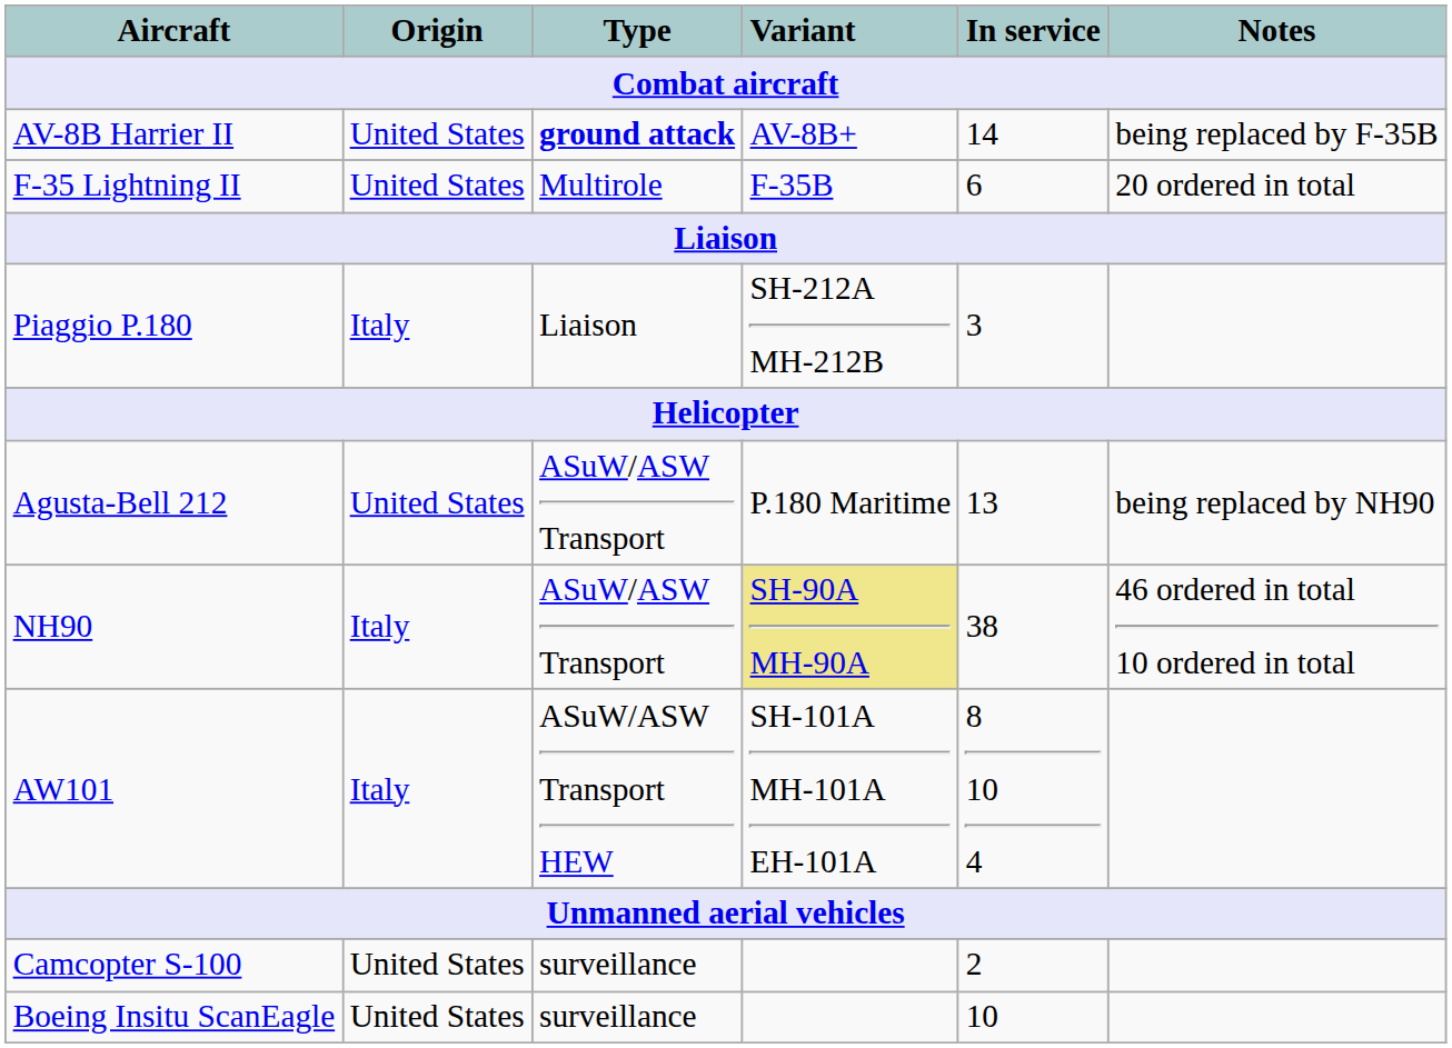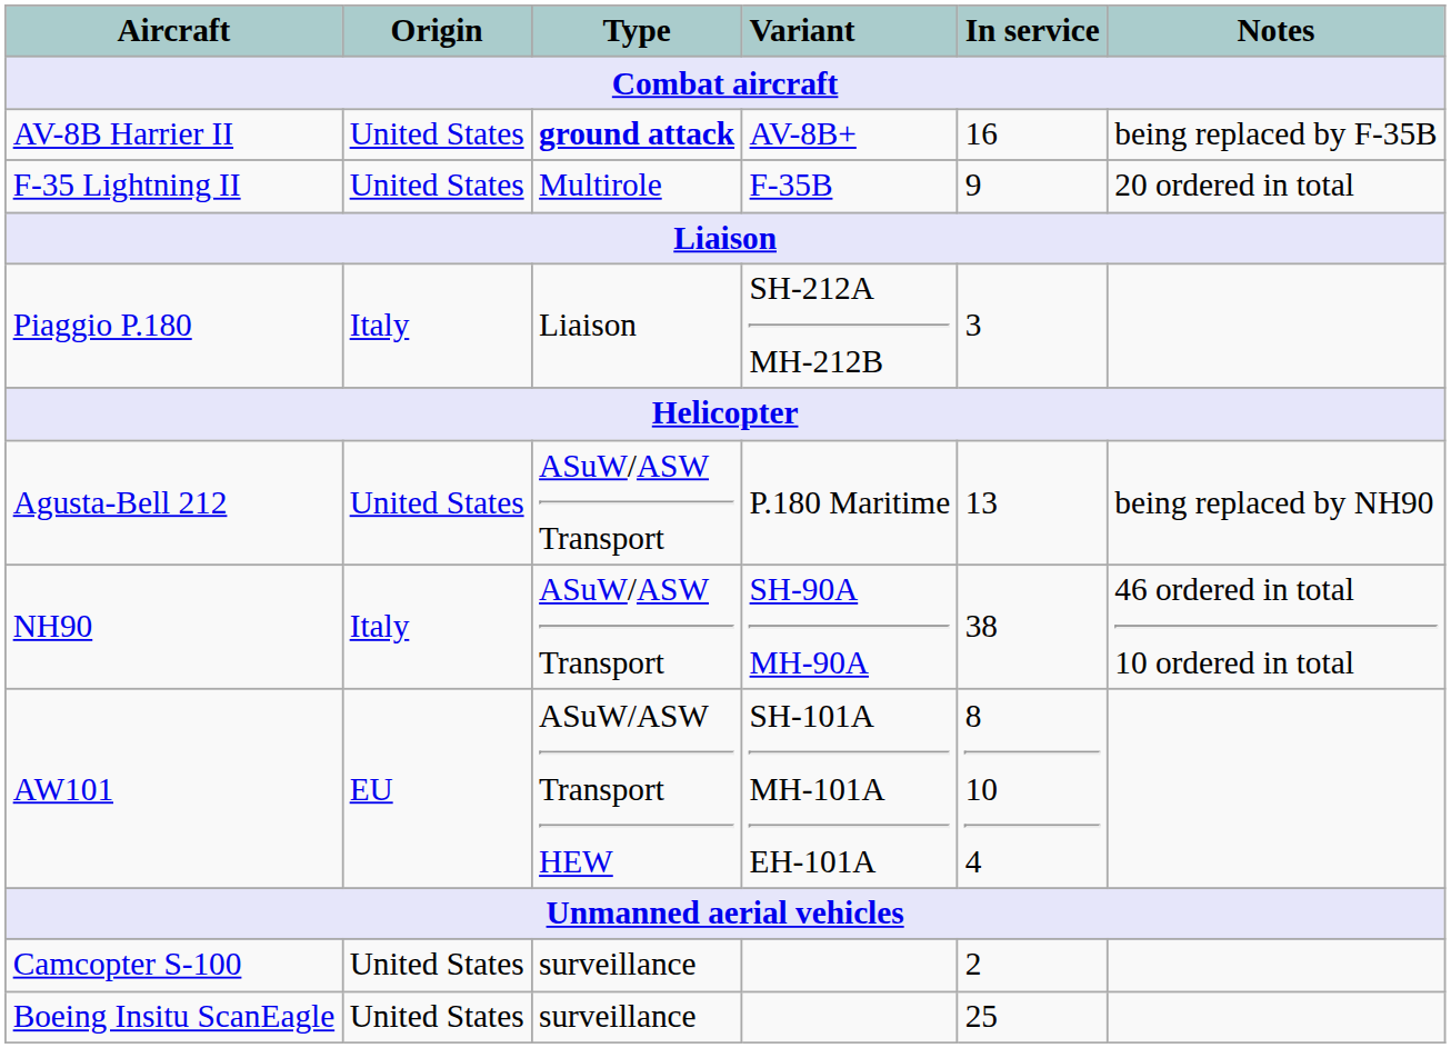AV-8B Harrier II | In service: 14 -> 16
F-35 Lightning II | In service: 6 -> 9
NH90 | Variant: khaki background -> no background
AW101 | Origin: Italy -> EU
Boeing Insitu ScanEagle | In service: 10 -> 25
